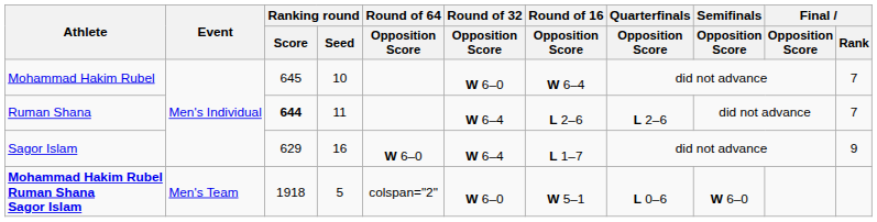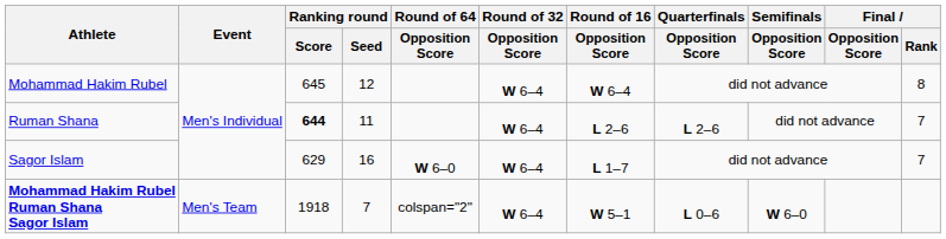Mohammad Hakim Rubel | Ranking round / Seed: 10 -> 12
Mohammad Hakim Rubel | Round of 32 / Opposition Score: W 6–0 -> W 6–4
Mohammad Hakim Rubel | Final / Rank: 7 -> 8
Sagor Islam | Final / Rank: 9 -> 7
Mohammad Hakim Rubel Ruman Shana Sagor Islam | Ranking round / Seed: 5 -> 7
Mohammad Hakim Rubel Ruman Shana Sagor Islam | Round of 32 / Opposition Score: W 6–0 -> W 6–4
